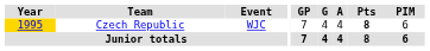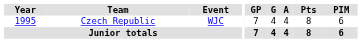Czech Republic | Year: gold background -> no background
Czech Republic | Pts: bold -> normal
